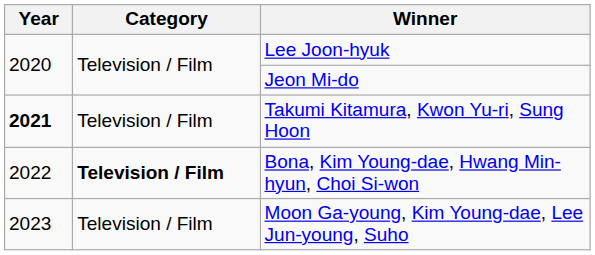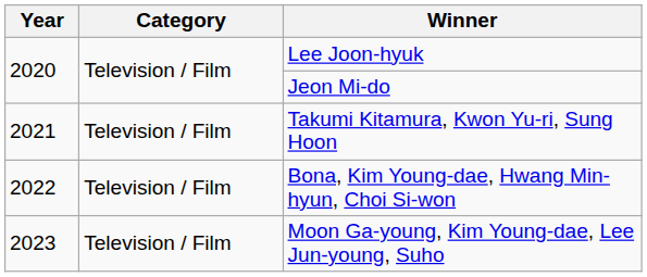Takumi Kitamura, Kwon Yu-ri, Sung Hoon | Year: bold -> normal
Bona, Kim Young-dae, Hwang Min-hyun, Choi Si-won | Category: bold -> normal
